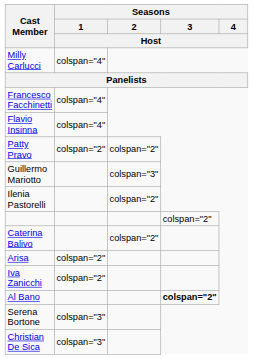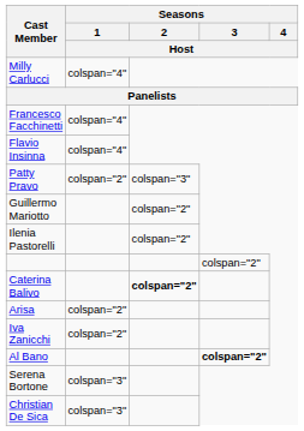Patty Pravo | Seasons / 2 / Host: colspan="2" -> colspan="3"
Guillermo Mariotto | Seasons / 2 / Host: colspan="3" -> colspan="2"
Caterina Balivo | Seasons / 2 / Host: normal -> bold
